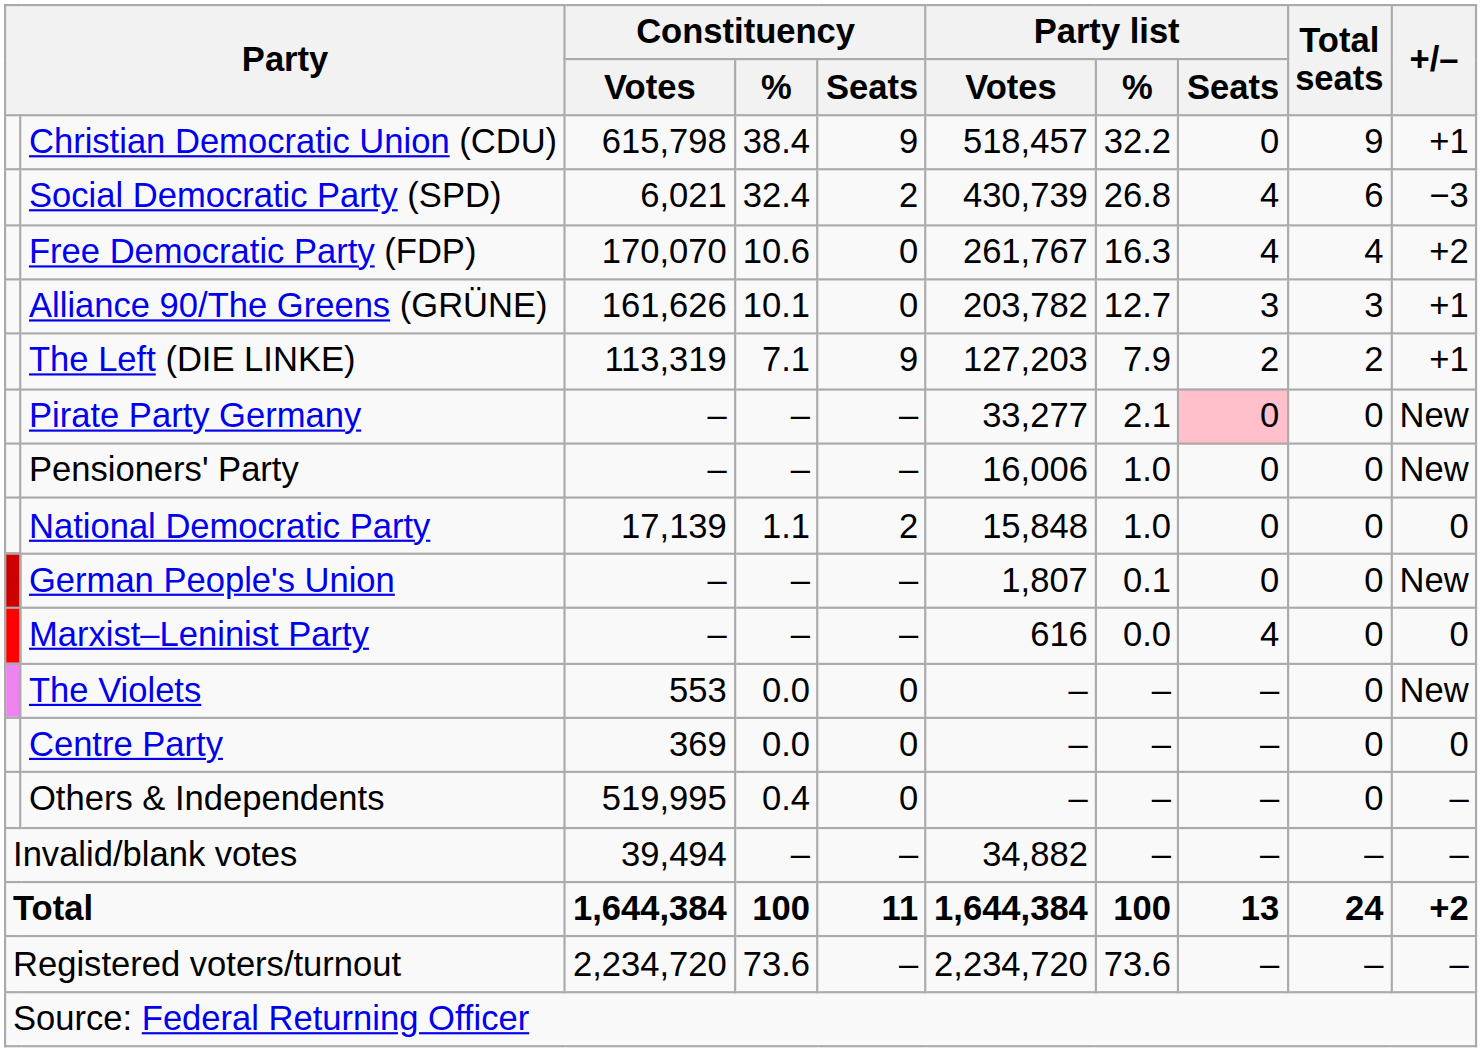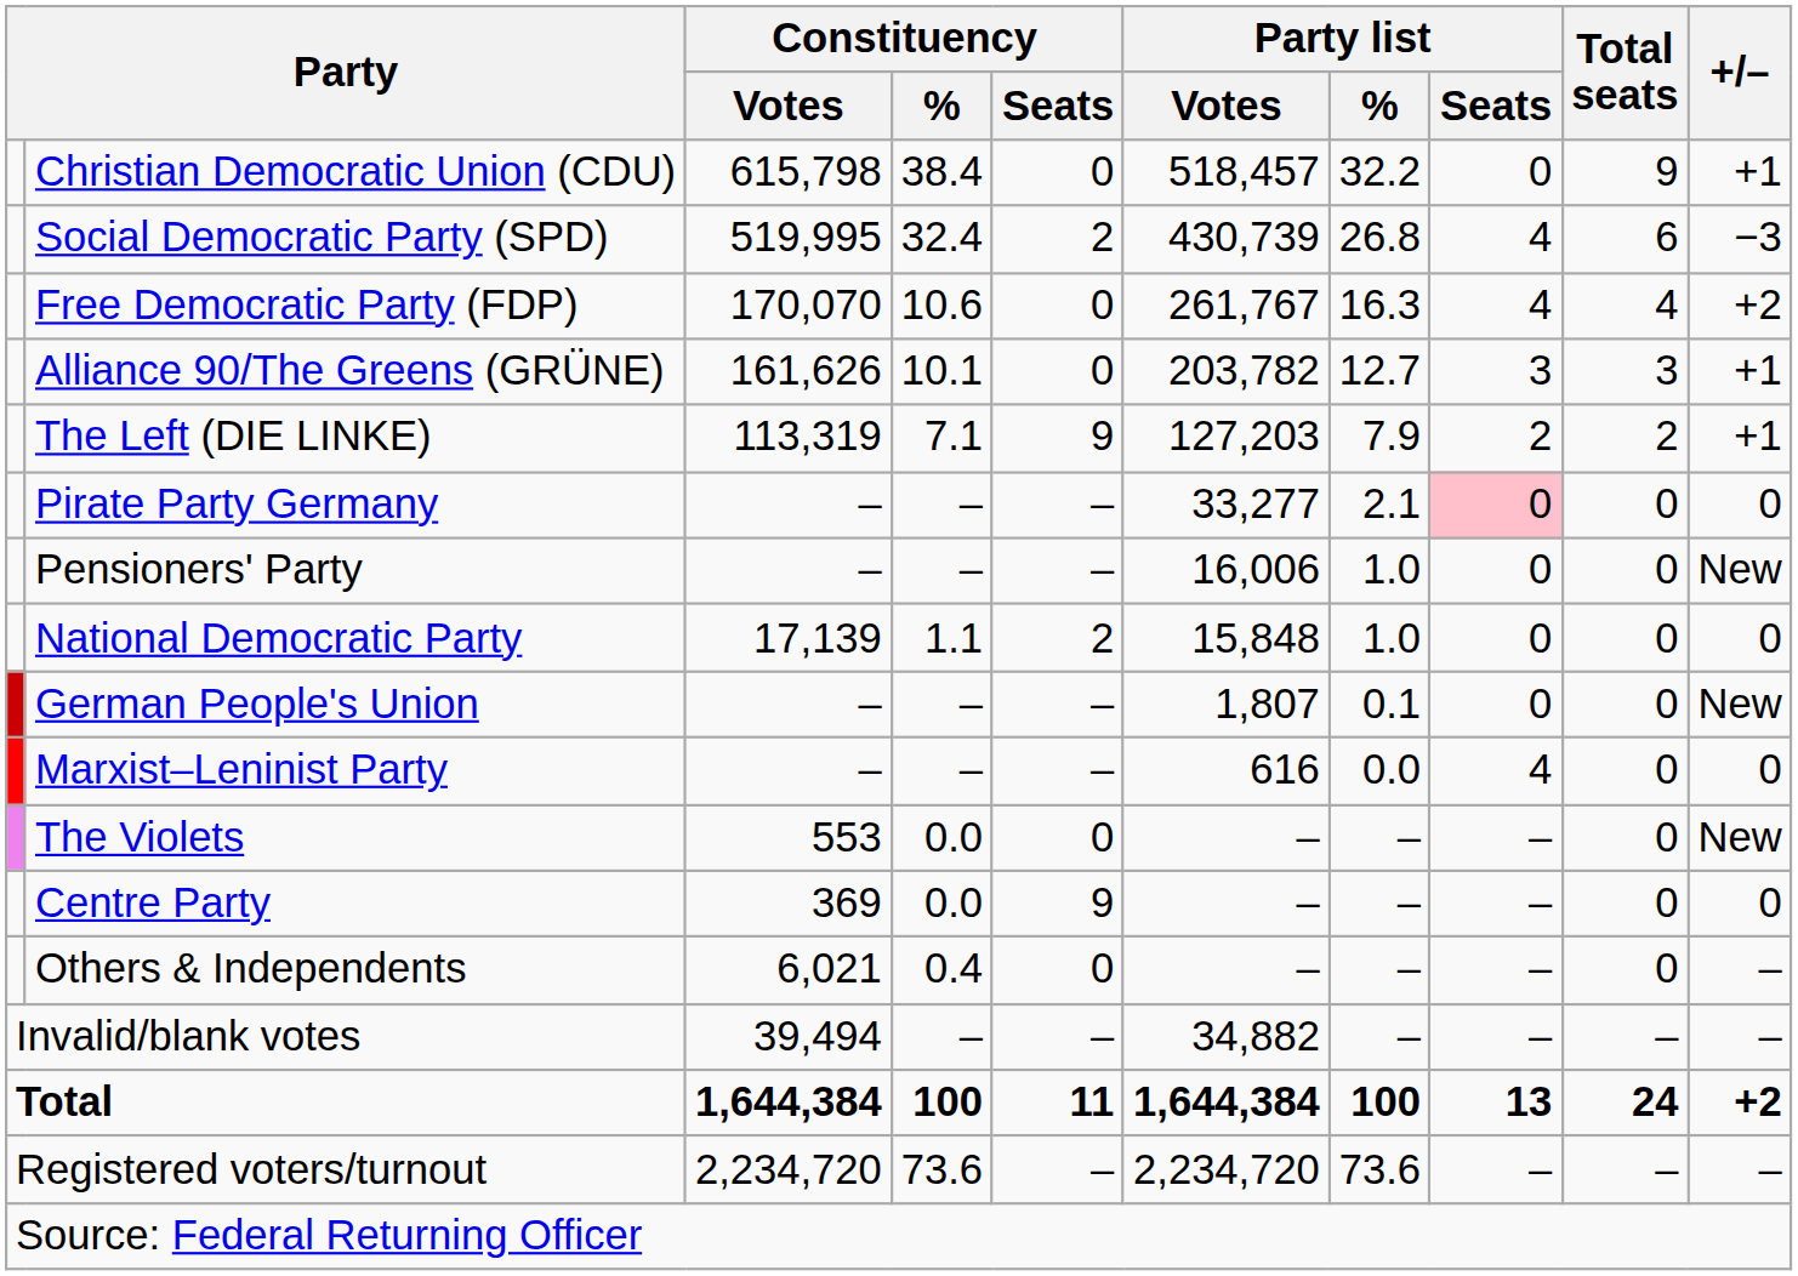Christian Democratic Union (CDU) | Constituency / Seats: 9 -> 0
Social Democratic Party (SPD) | Constituency / Votes: 6,021 -> 519,995
Pirate Party Germany | +/–: New -> 0
Centre Party | Constituency / Seats: 0 -> 9
Others & Independents | Constituency / Votes: 519,995 -> 6,021
